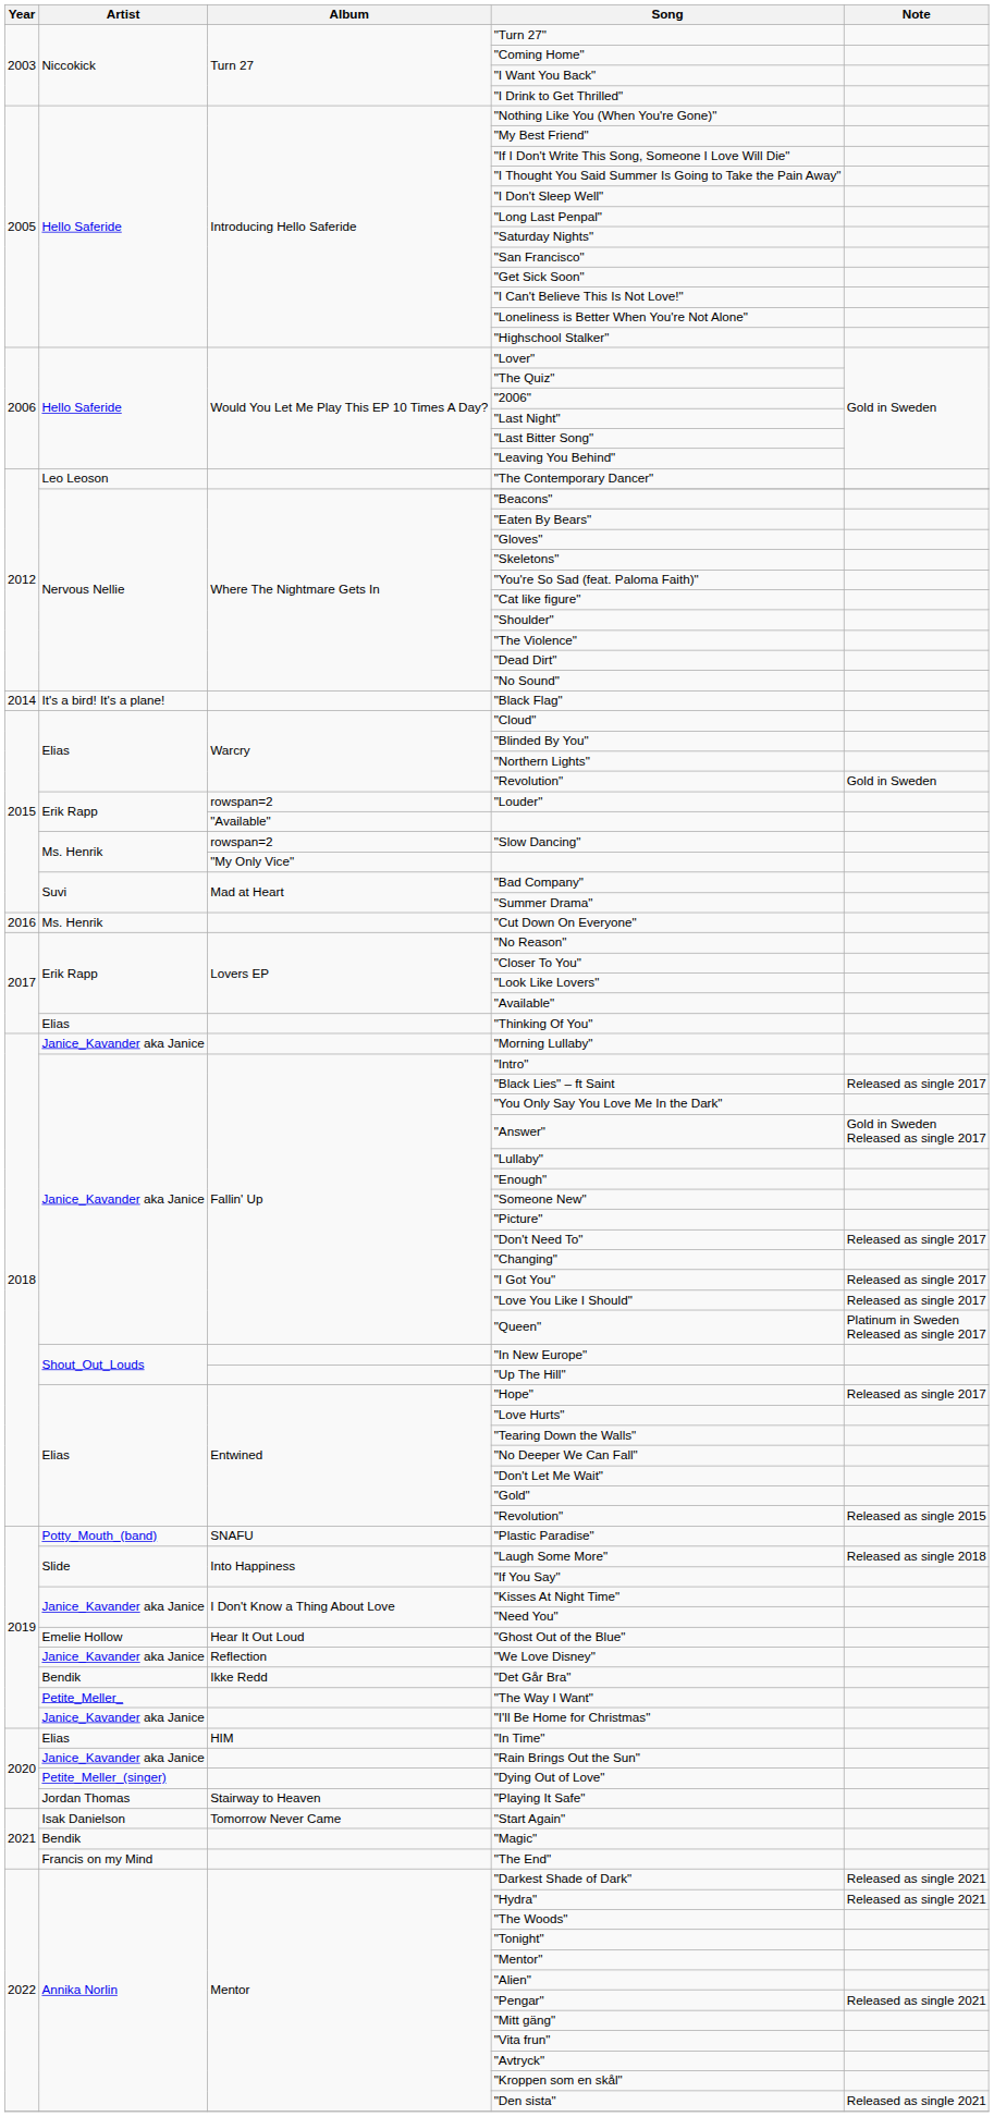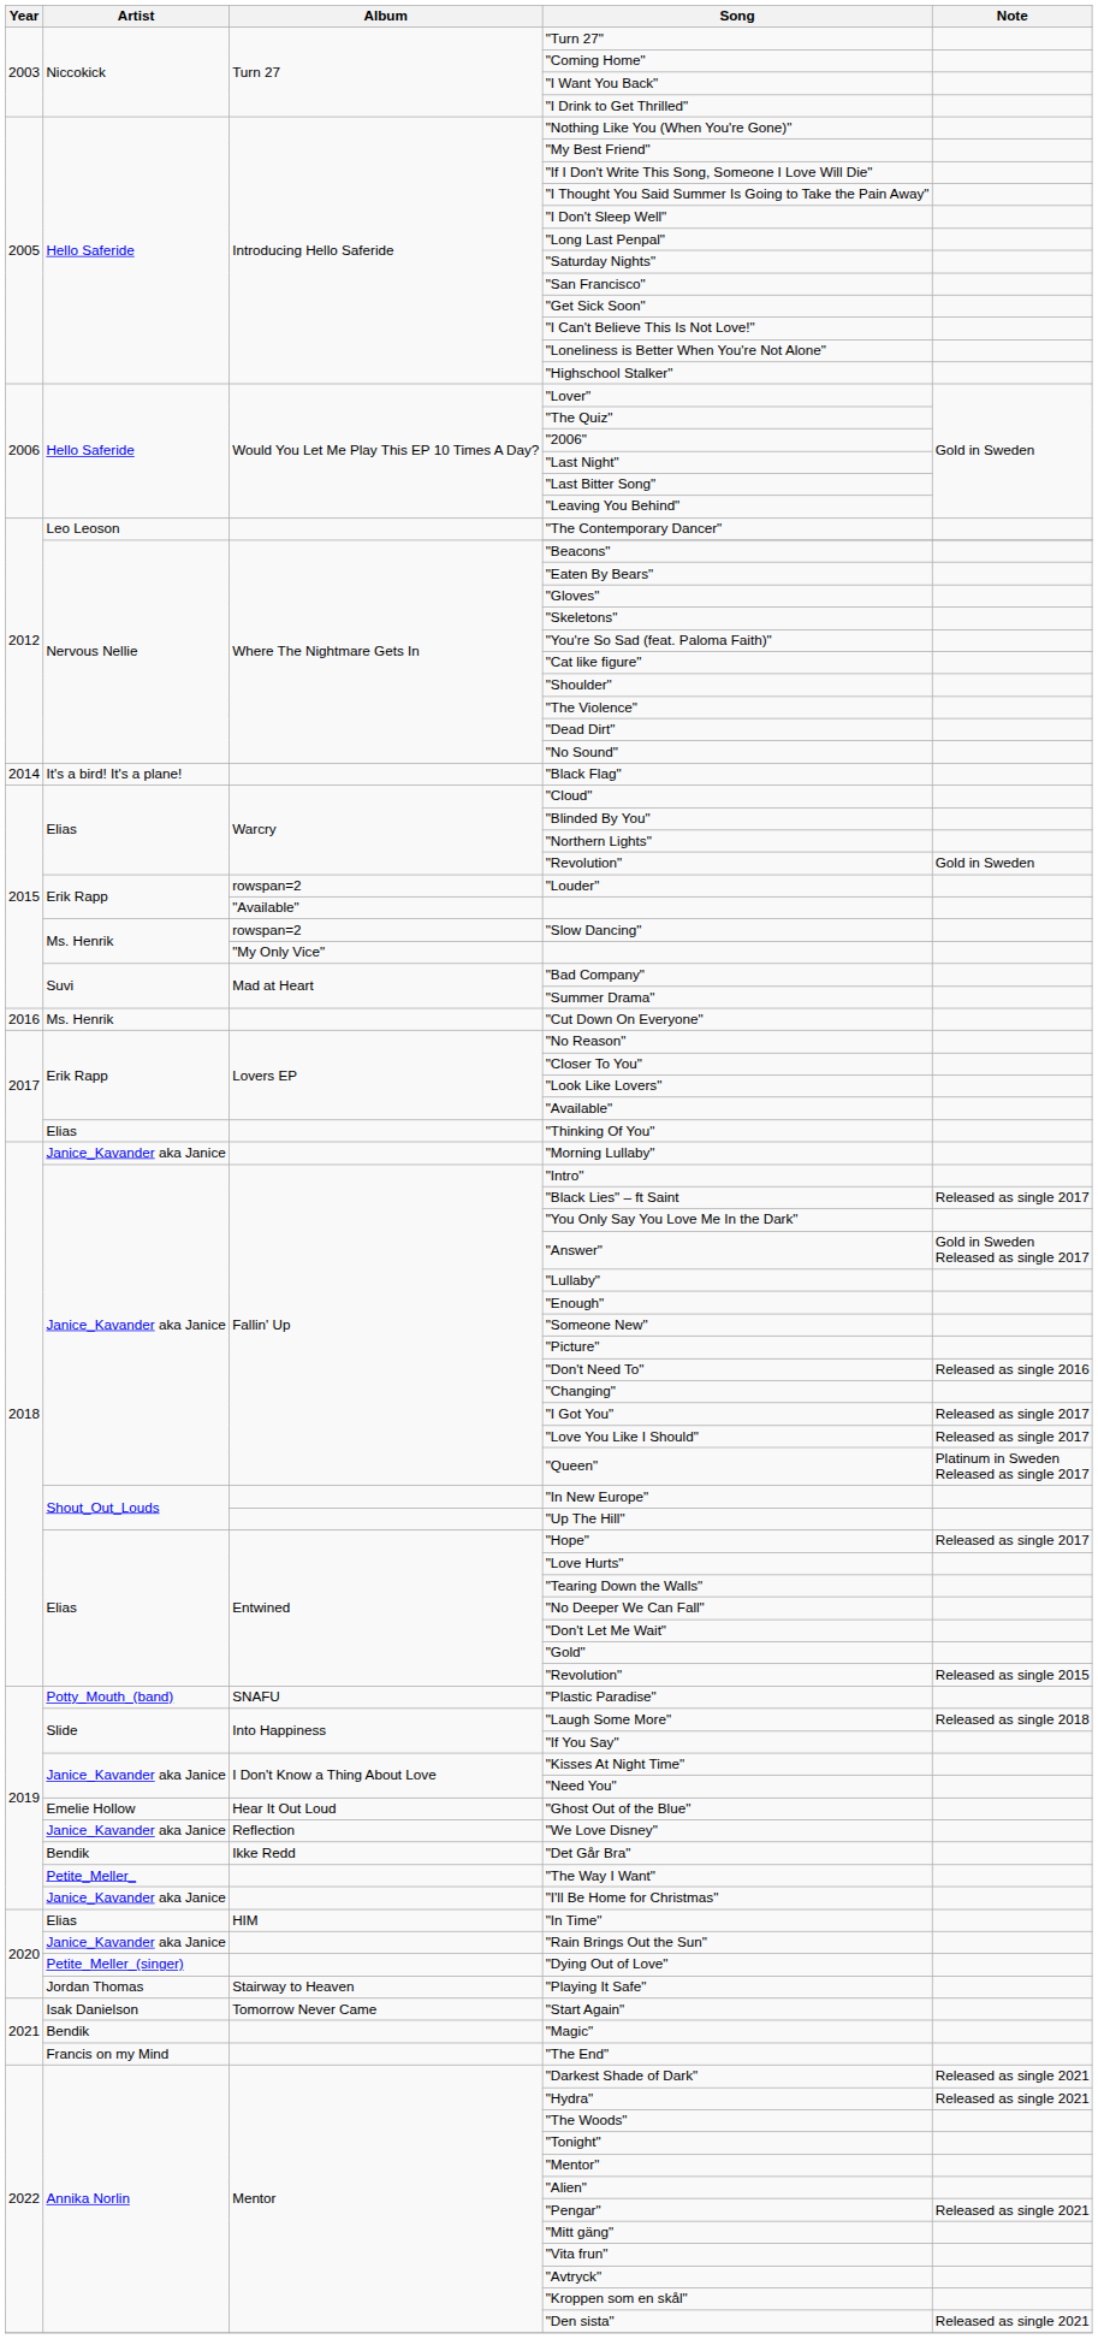"Don't Need To" | Note: Released as single 2017 -> Released as single 2016
